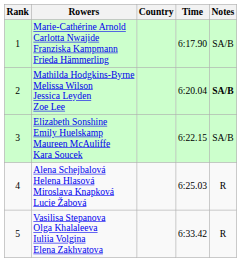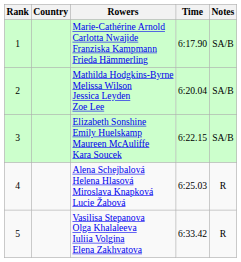columns swapped: Rowers <-> Country
row 3 | Notes: bold -> normal
